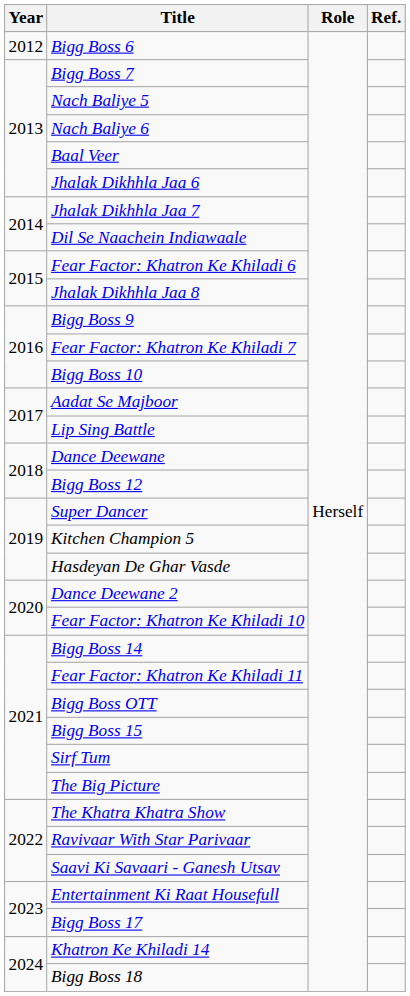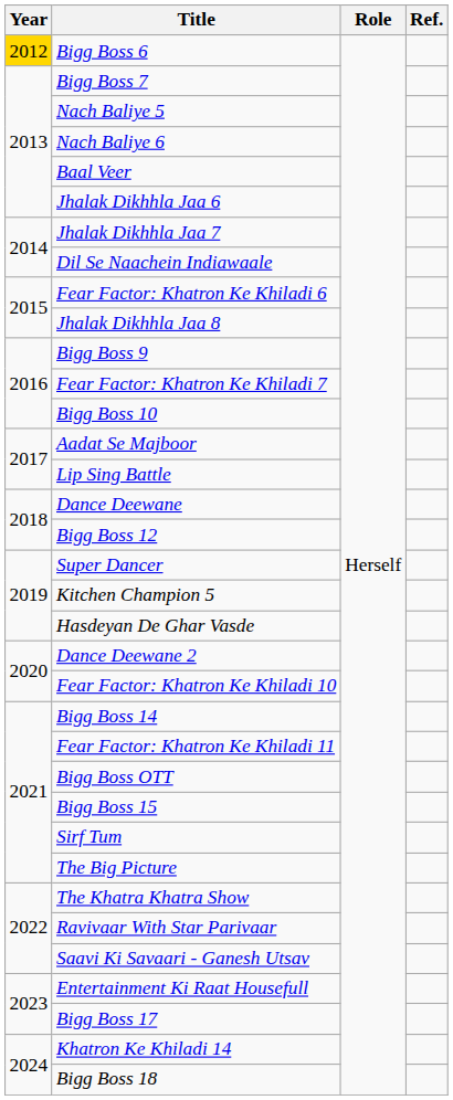Bigg Boss 6 | Year: no background -> gold background
